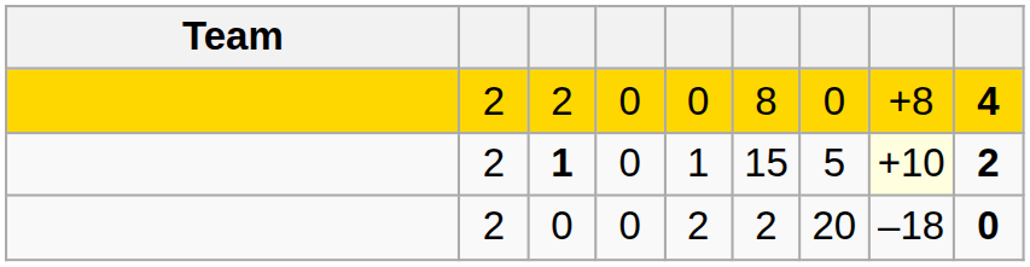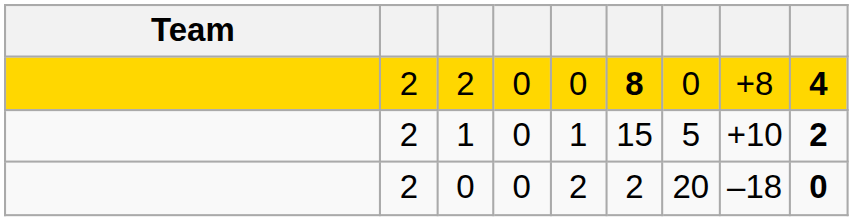row 2 | column 6: normal -> bold
row 3 | column 3: bold -> normal
row 3 | column 8: lightyellow background -> no background
